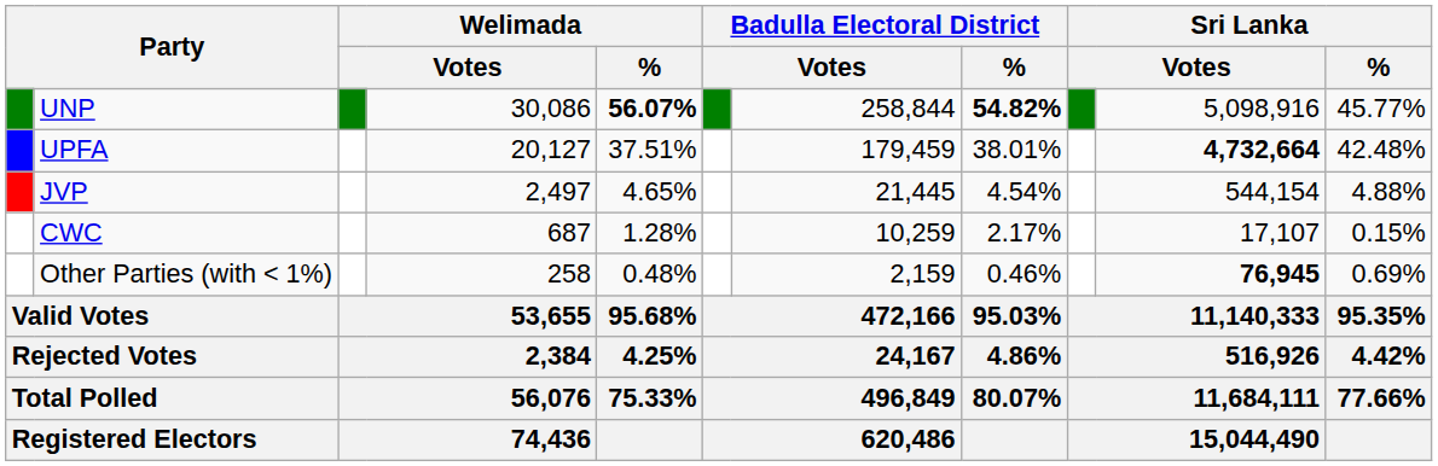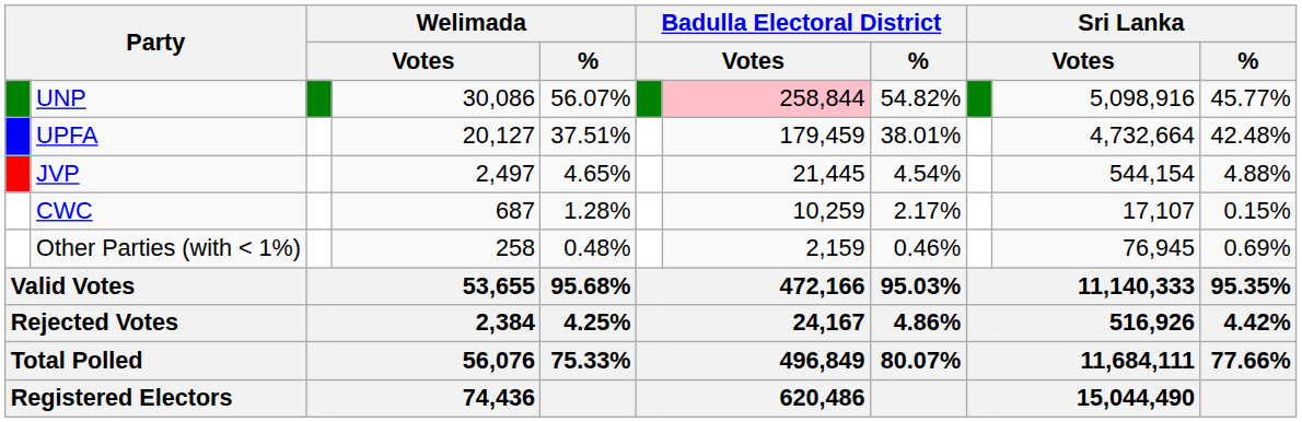UNP | Welimada / %: bold -> normal
UNP | column 7: no background -> pink background
UNP | Badulla Electoral District / %: bold -> normal
UPFA | column 10: bold -> normal
Other Parties (with < 1%) | column 10: bold -> normal
